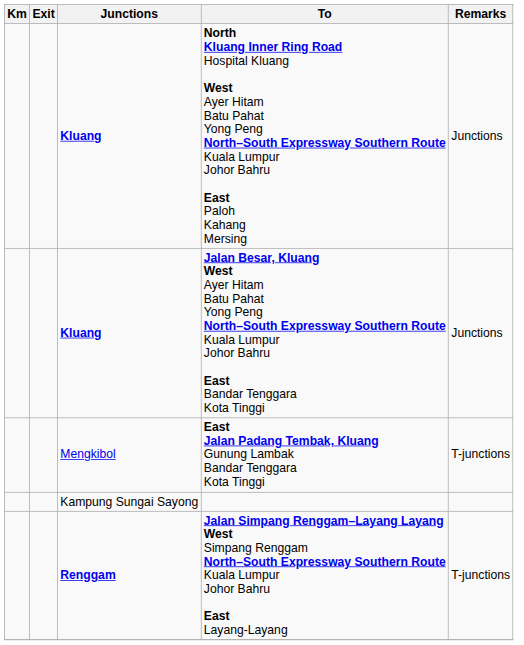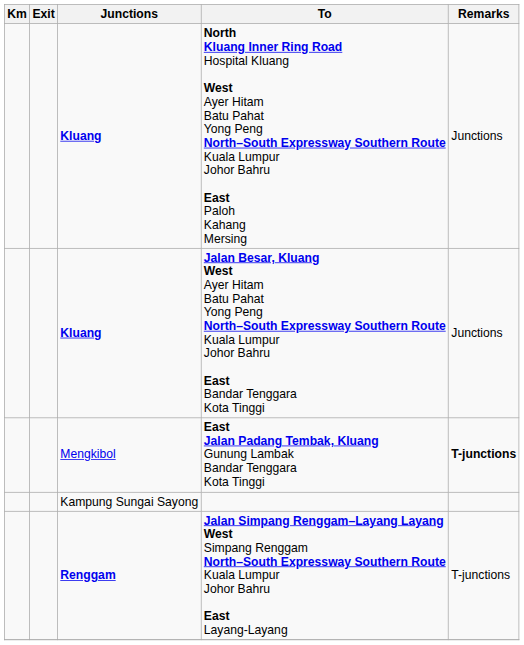row 4 | Remarks: normal -> bold
